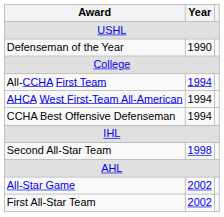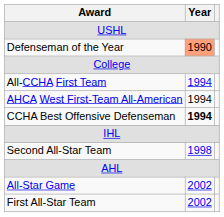Defenseman of the Year | Year: no background -> lightsalmon background
CCHA Best Offensive Defenseman | Year: normal -> bold
